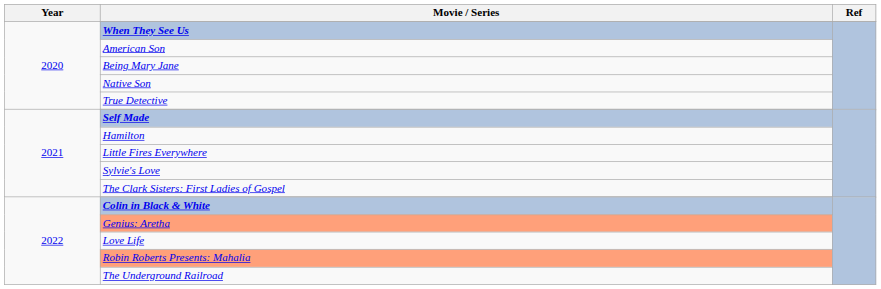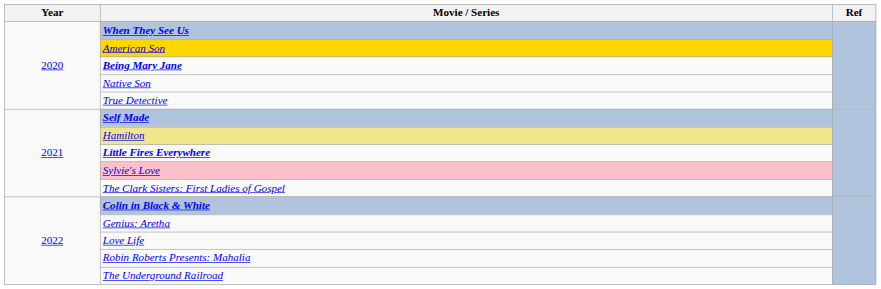American Son | Movie / Series: no background -> gold background
Being Mary Jane | Movie / Series: normal -> bold
Hamilton | Movie / Series: no background -> khaki background
Little Fires Everywhere | Movie / Series: normal -> bold
Sylvie's Love | Movie / Series: no background -> pink background
Genius: Aretha | Movie / Series: lightsalmon background -> no background
Robin Roberts Presents: Mahalia | Movie / Series: lightsalmon background -> no background
